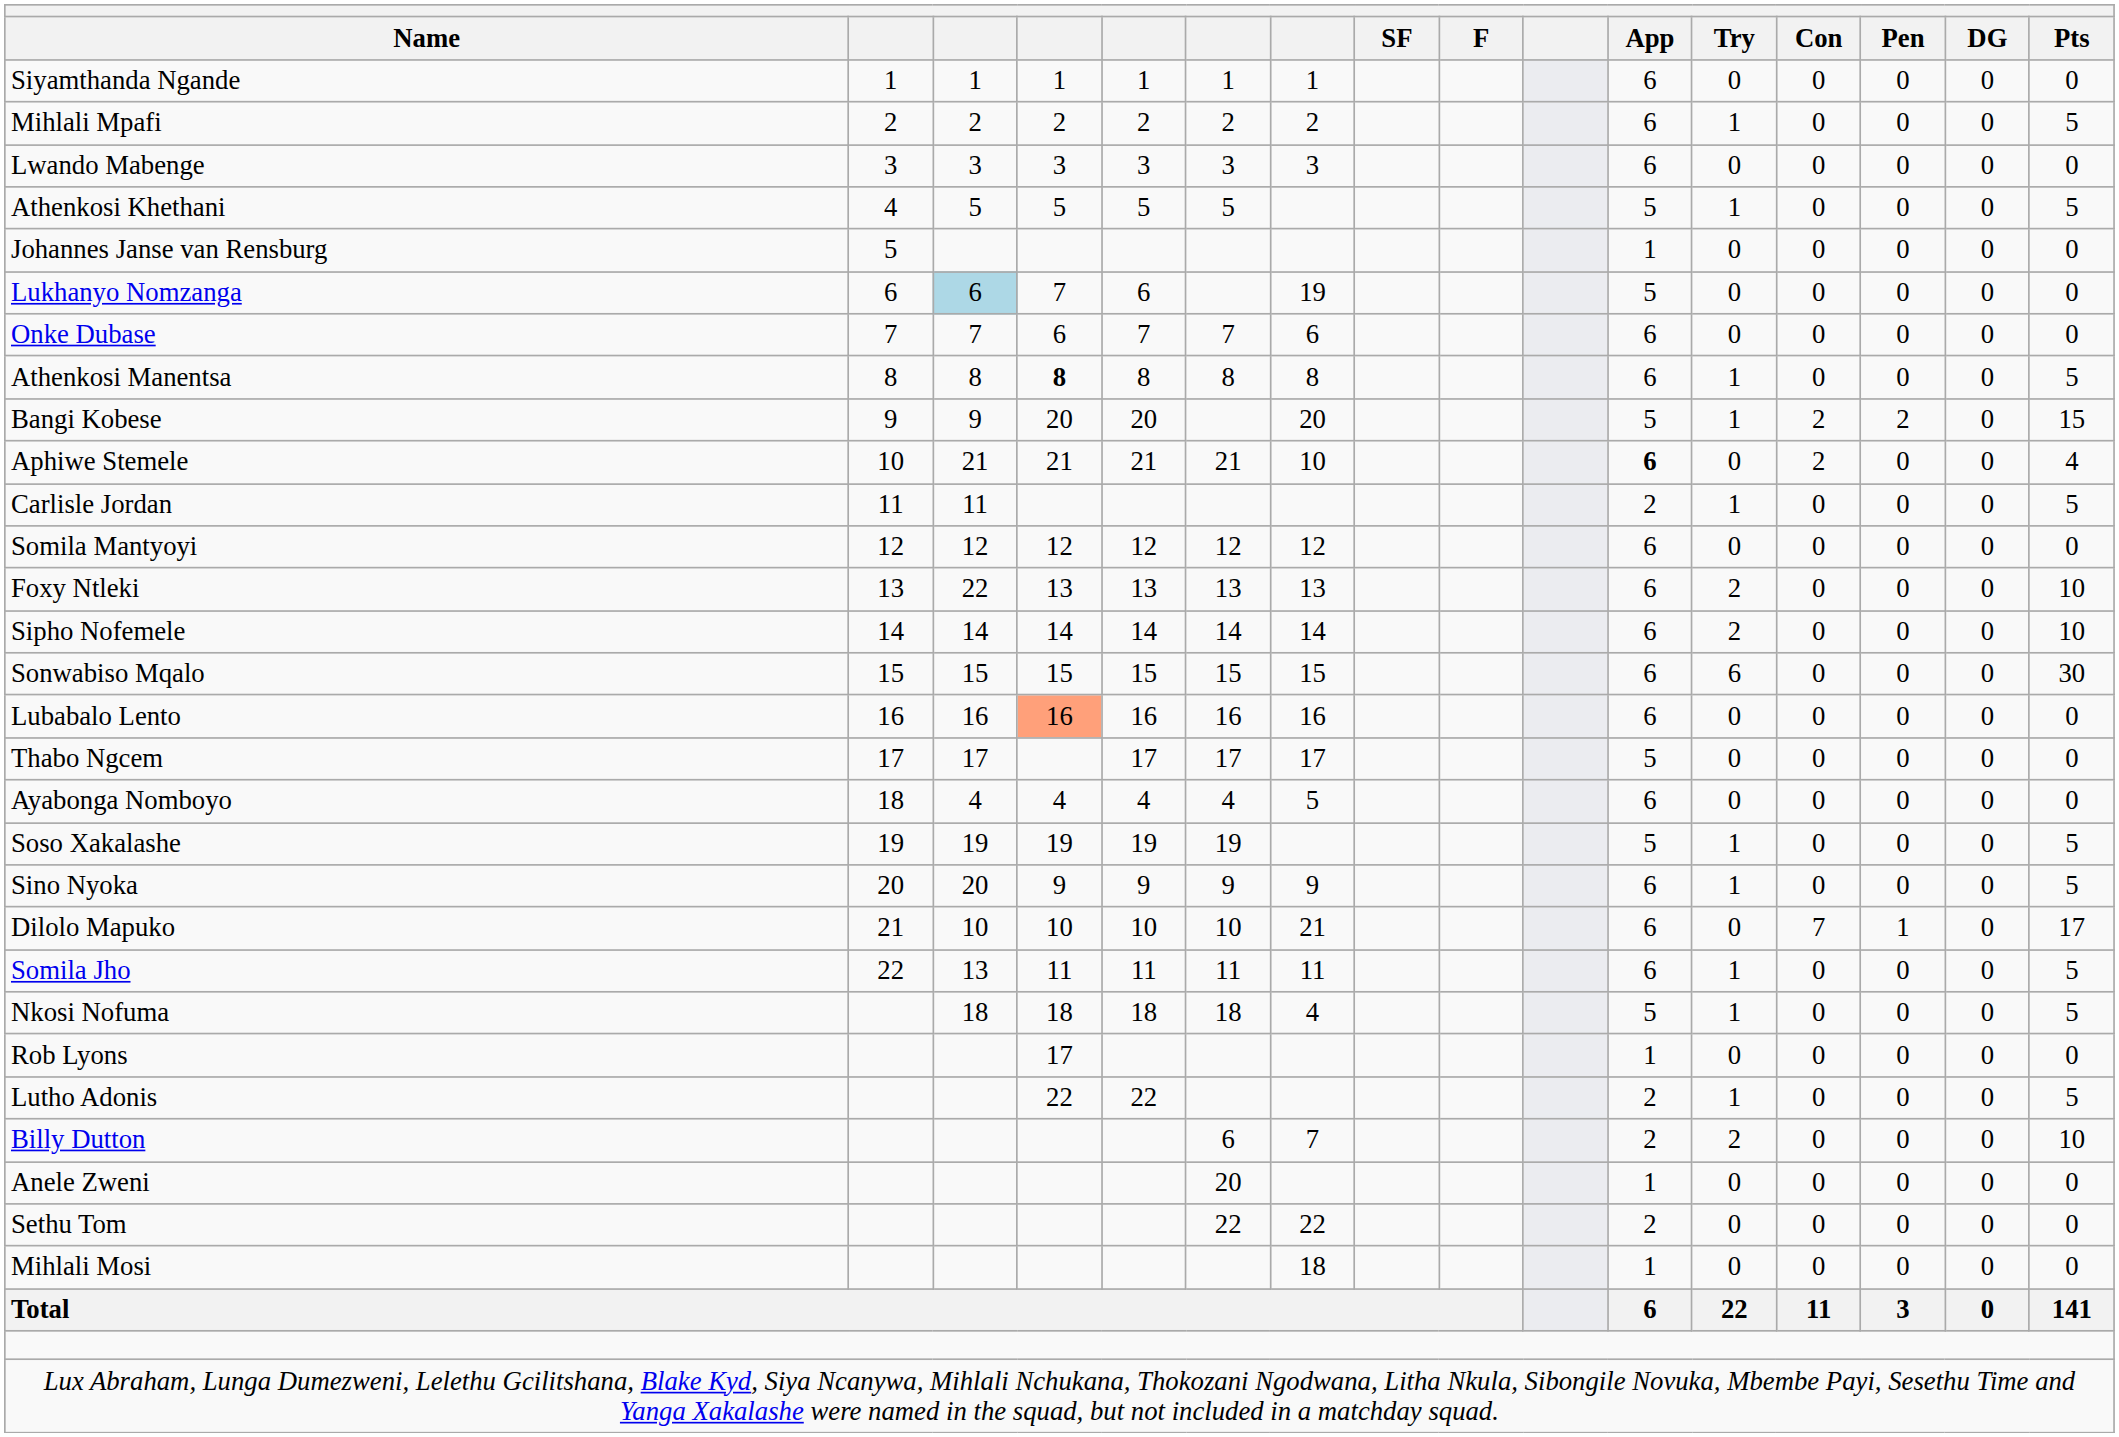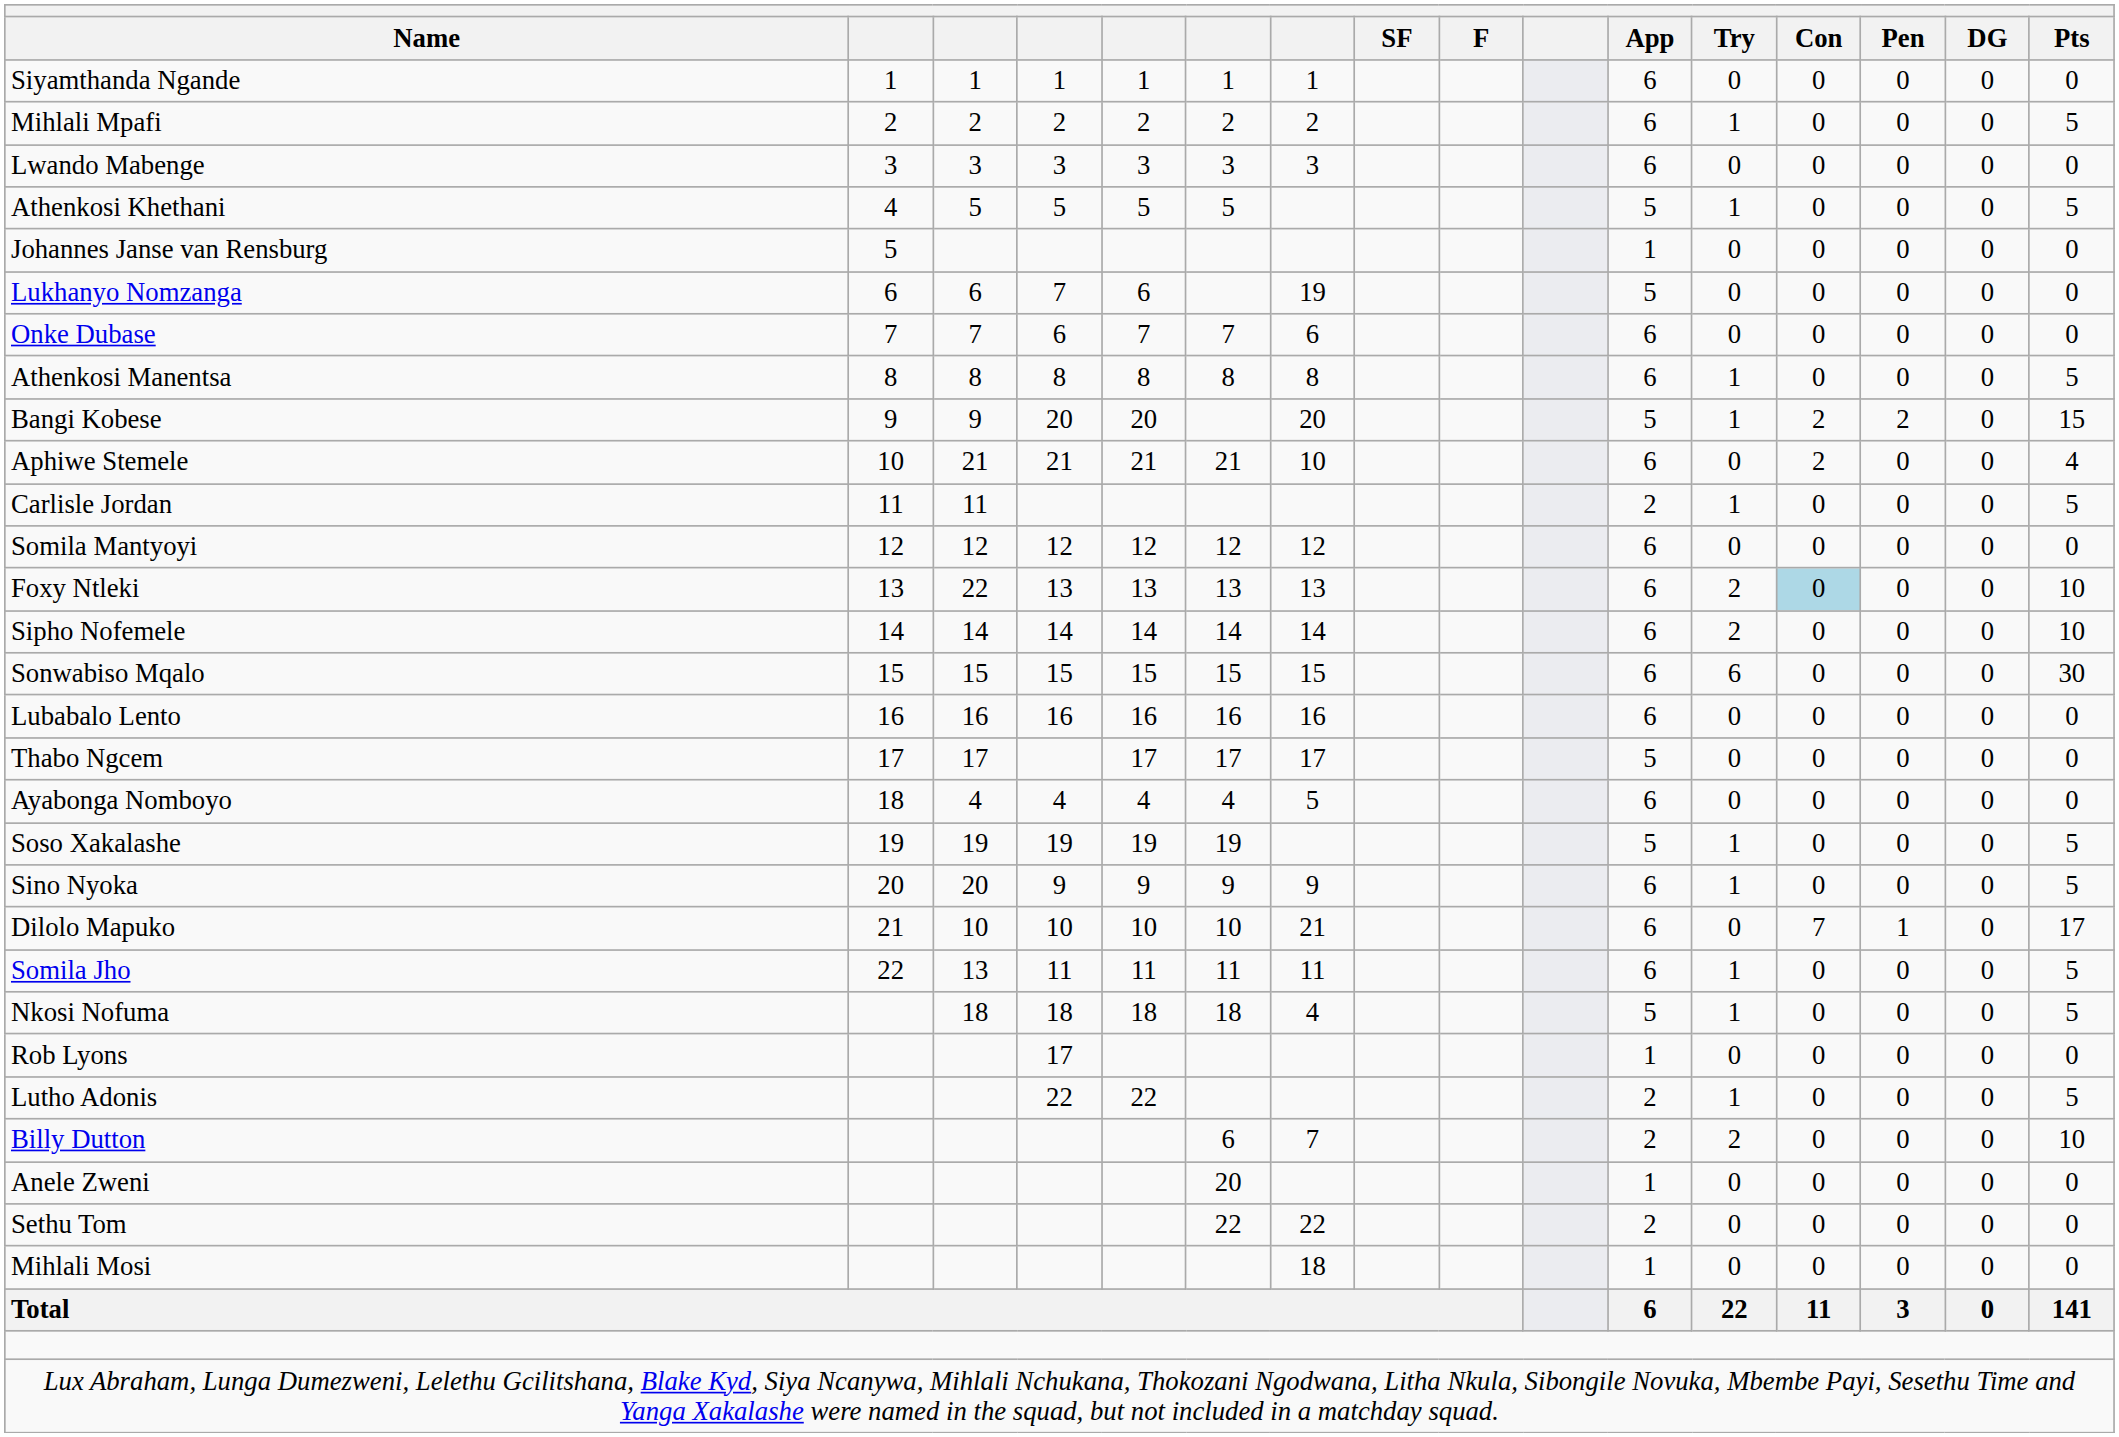Lukhanyo Nomzanga | column 3: lightblue background -> no background
Athenkosi Manentsa | column 4: bold -> normal
Aphiwe Stemele | App: bold -> normal
Foxy Ntleki | Con: no background -> lightblue background
Lubabalo Lento | column 4: lightsalmon background -> no background
